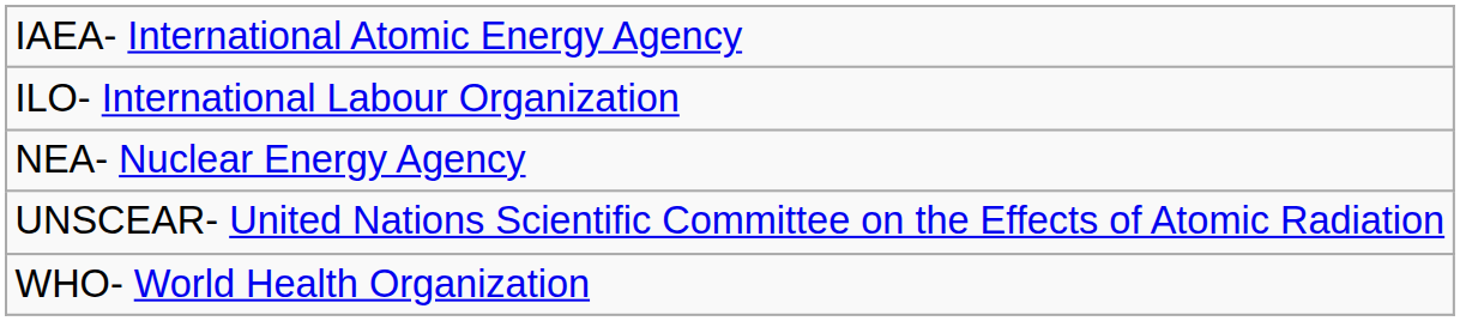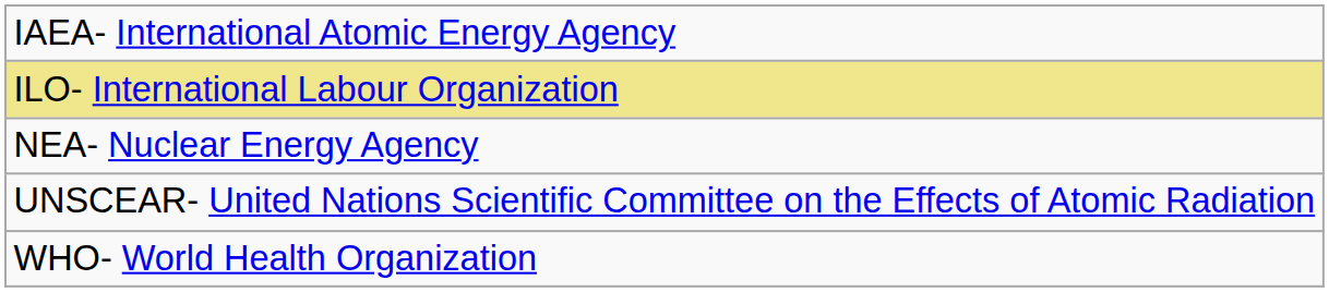row 2 | column 1: no background -> khaki background
